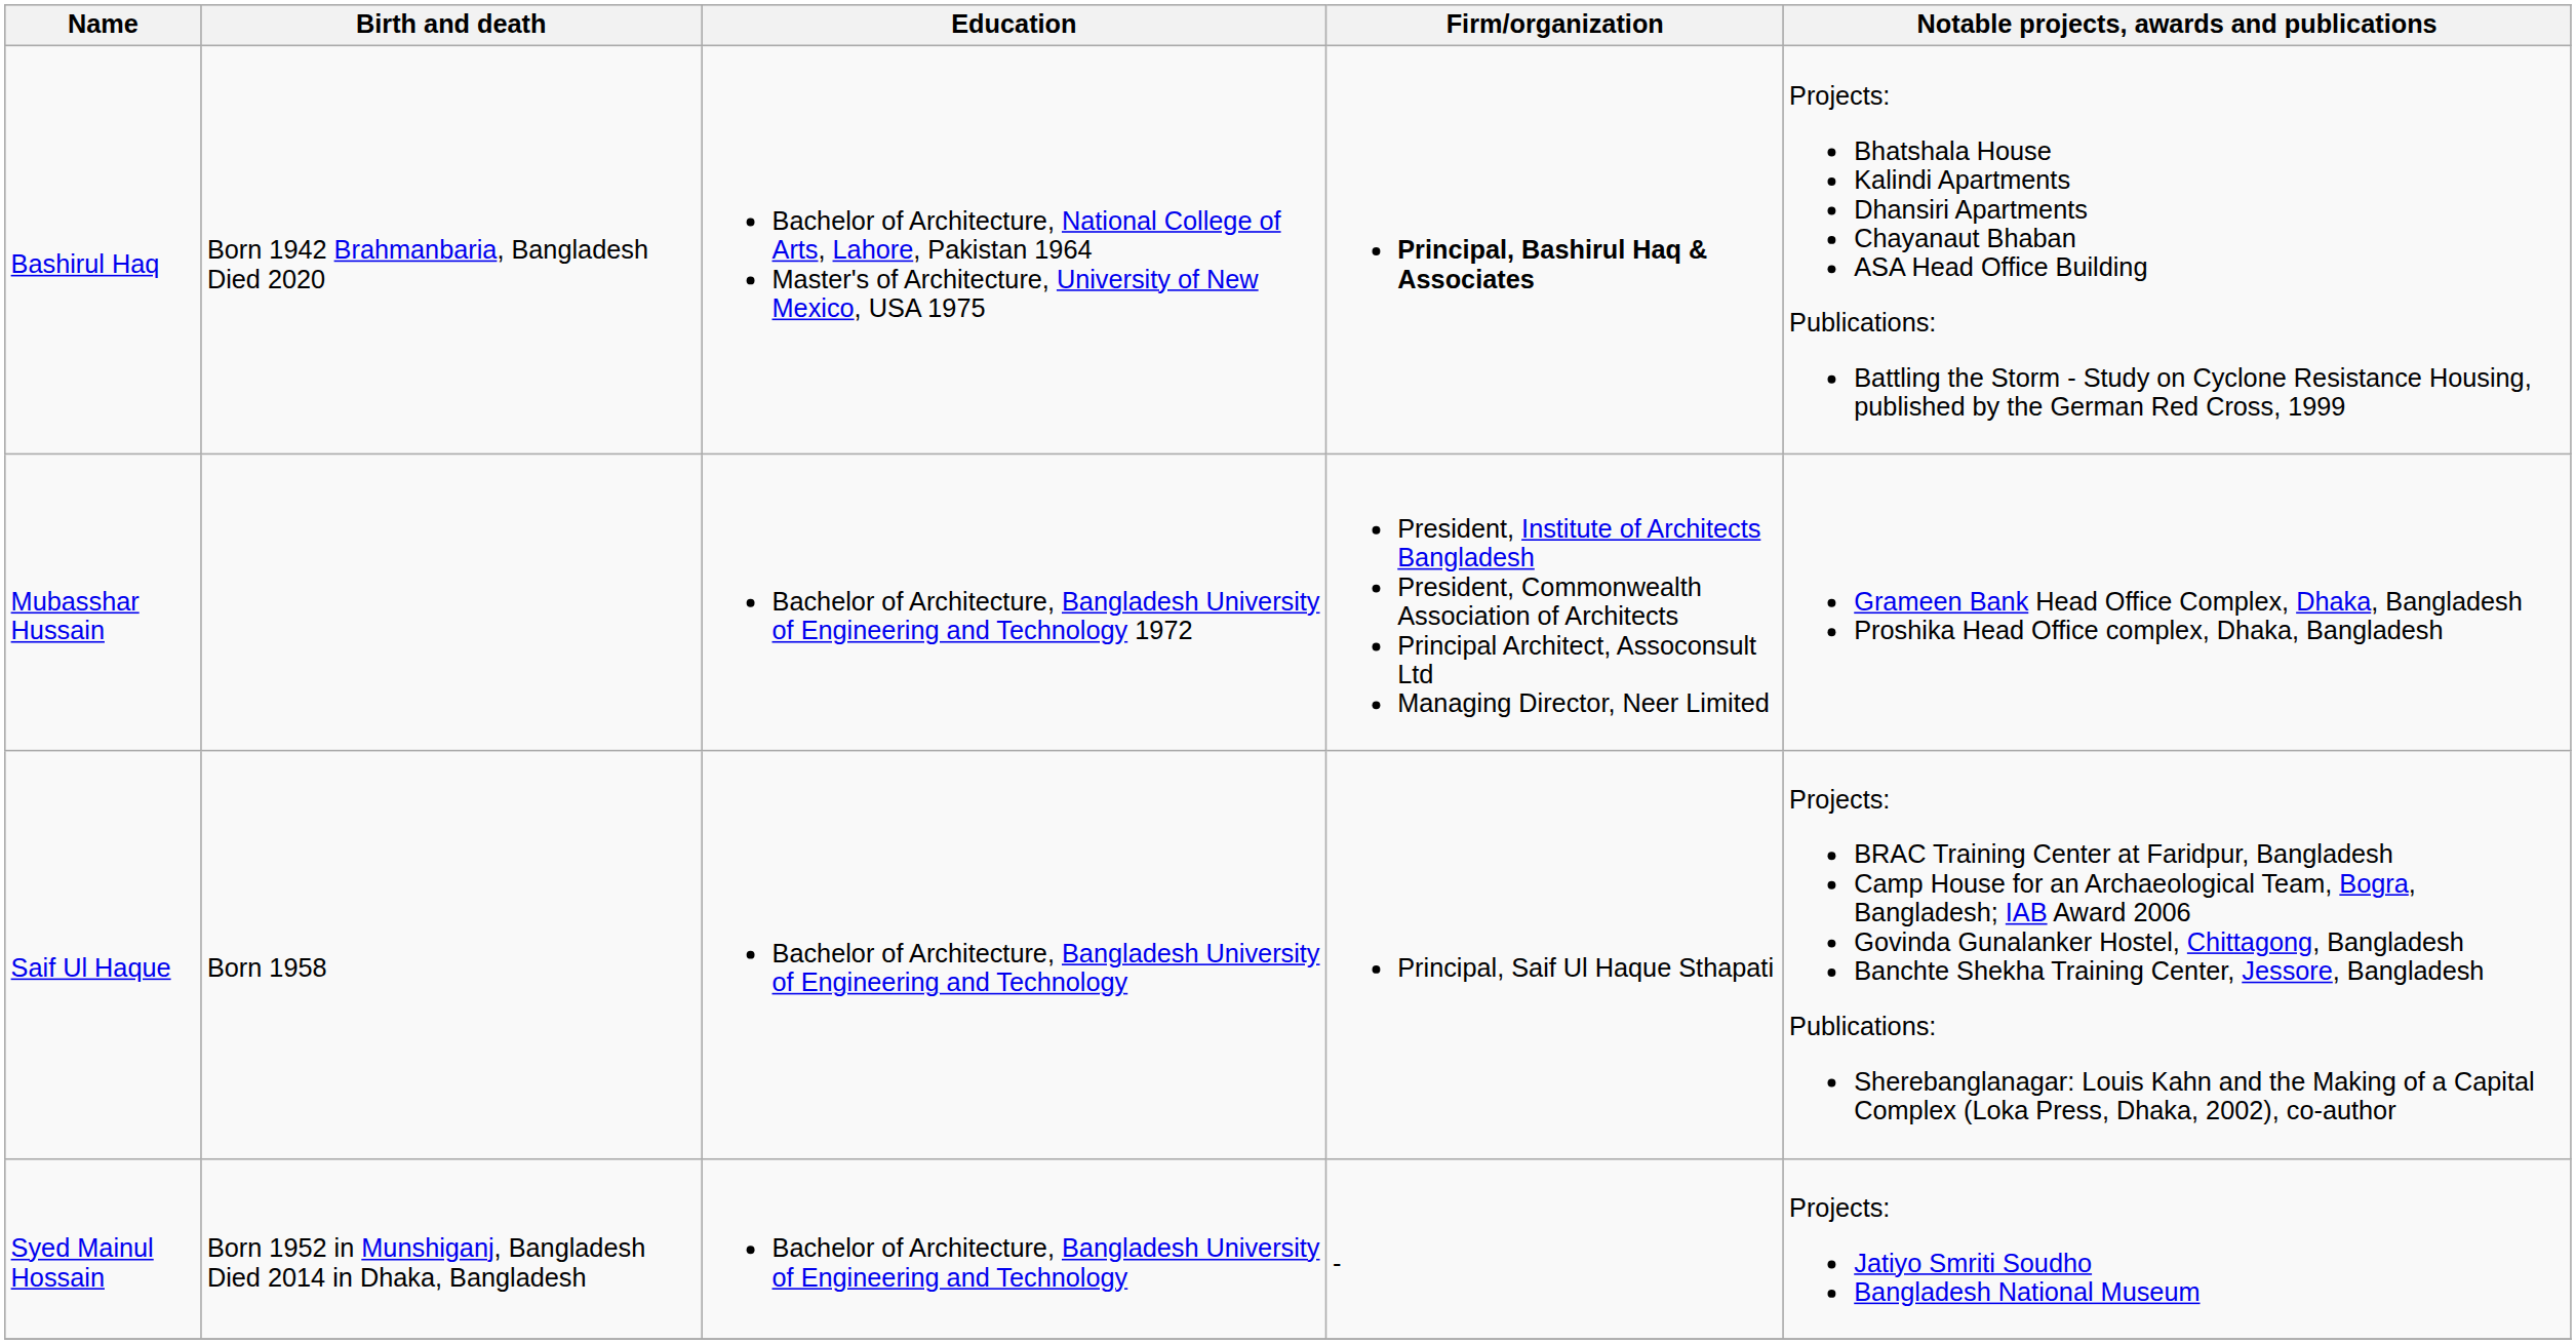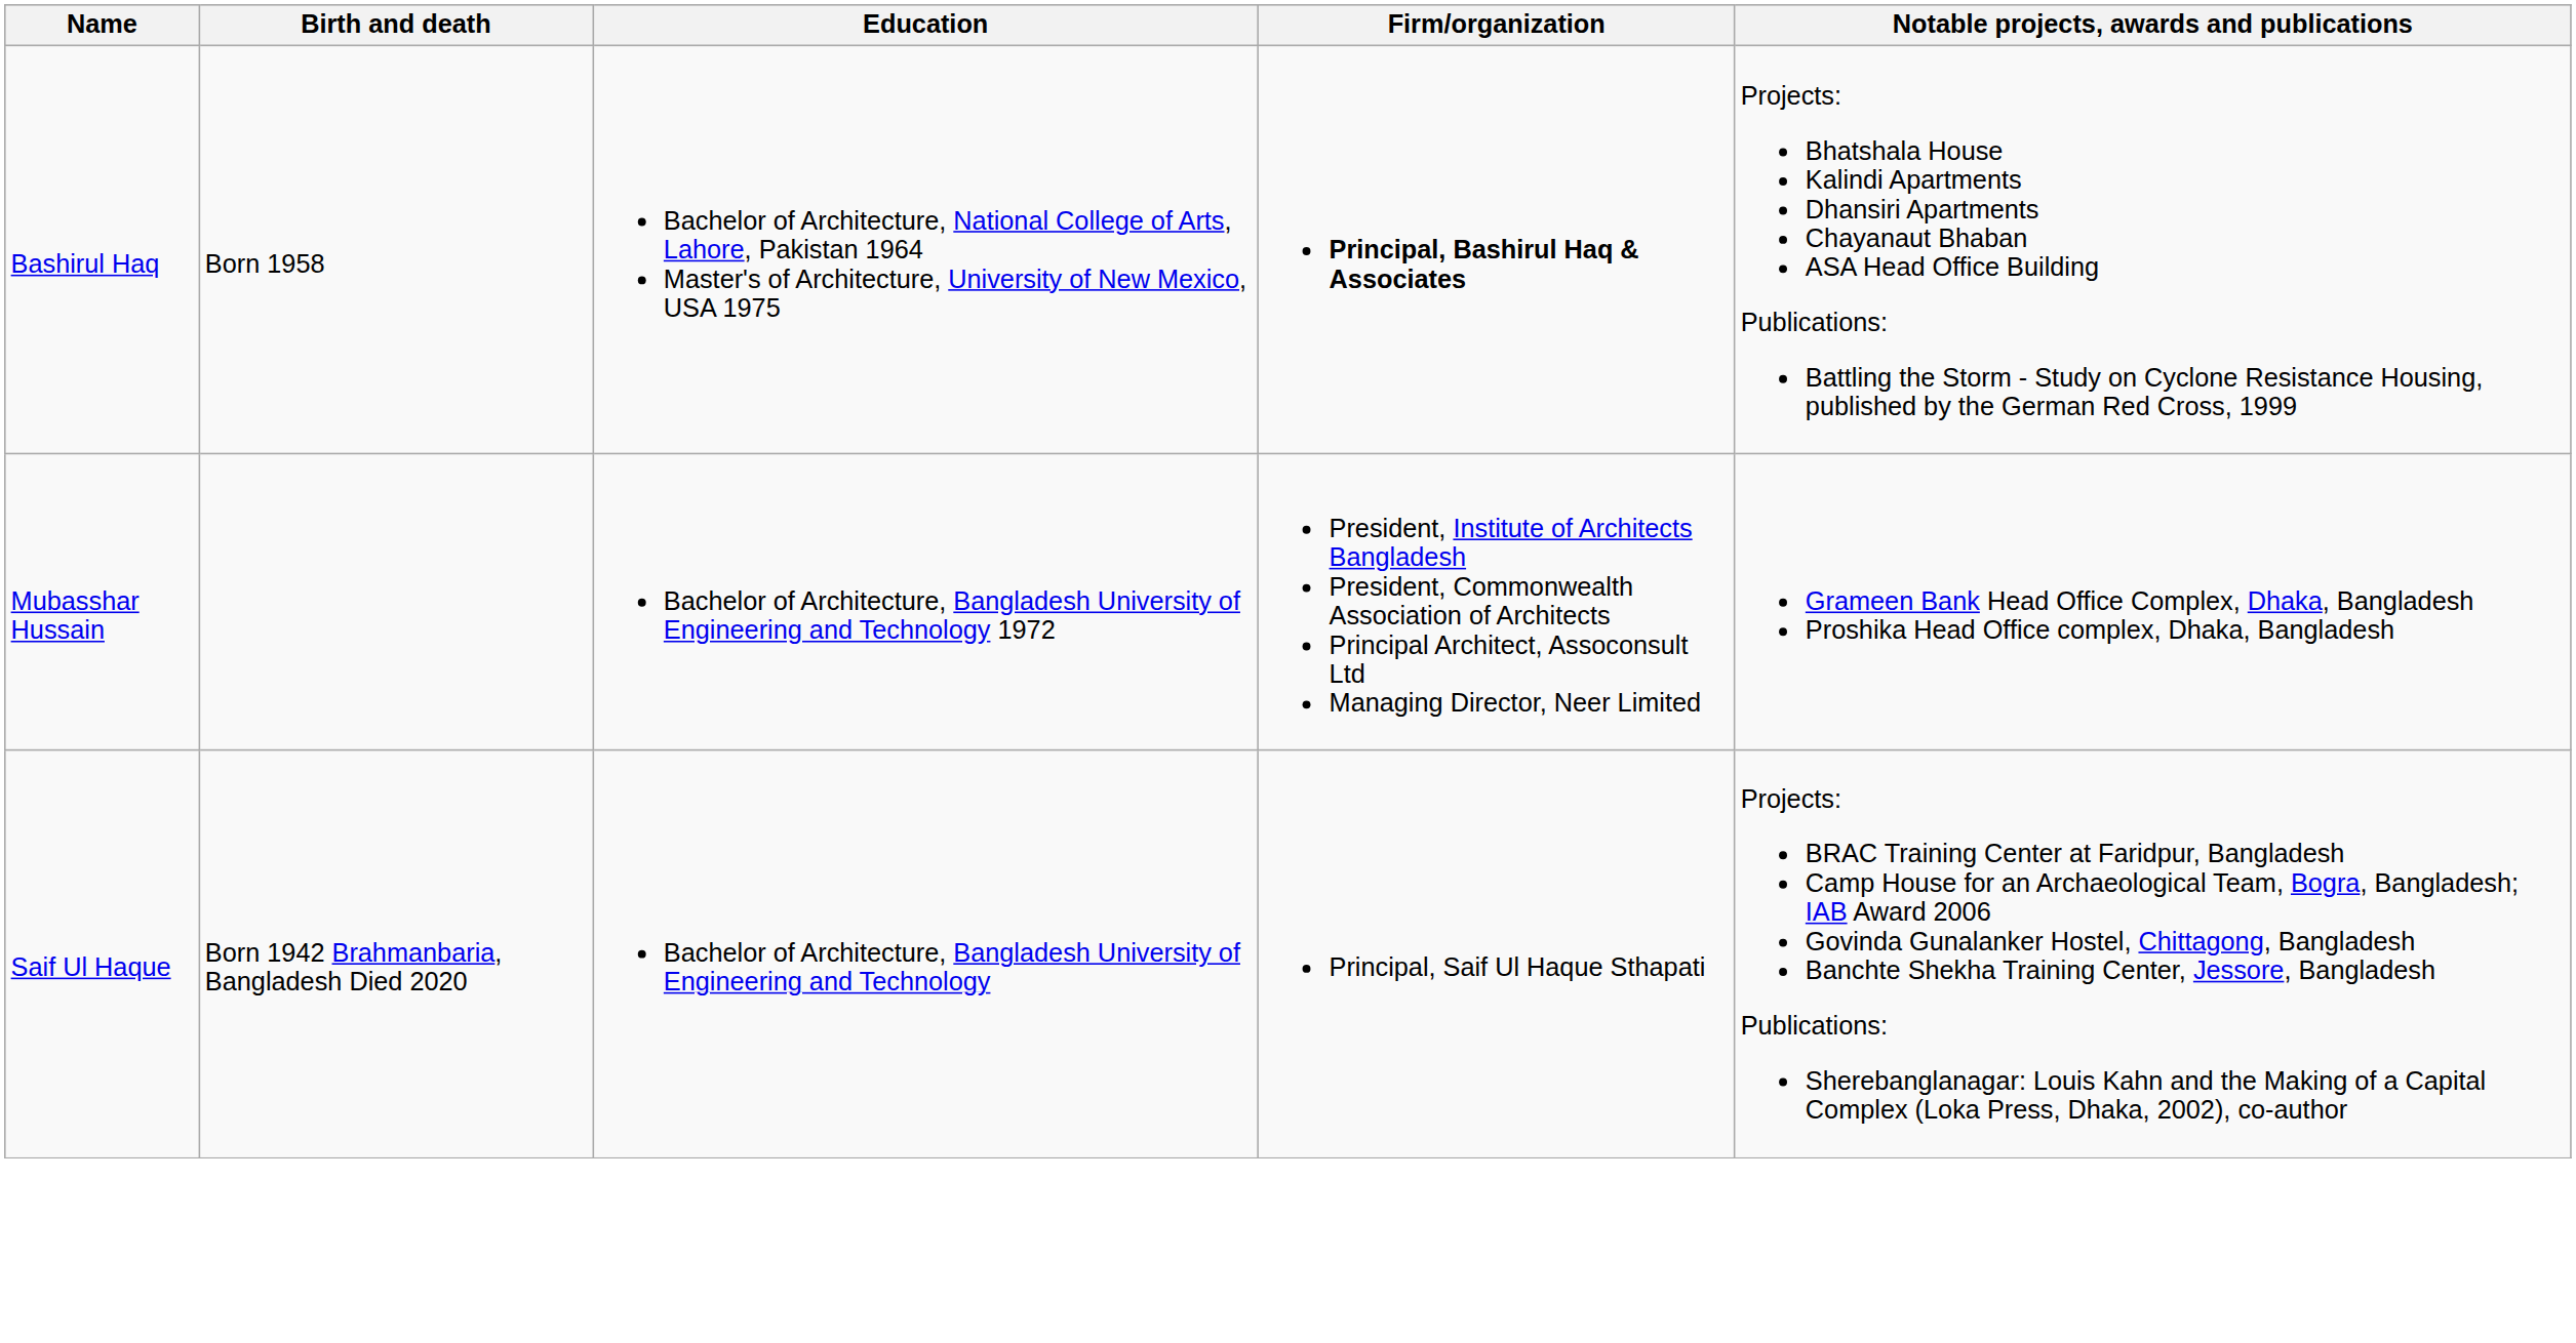Bashirul Haq | Birth and death: Born 1942 Brahmanbaria, Bangladesh Died 2020 -> Born 1958
Saif Ul Haque | Birth and death: Born 1958 -> Born 1942 Brahmanbaria, Bangladesh Died 2020
- row: Syed Mainul Hossain | Born 1952 in Munshiganj, Bangladesh Died 2014 in Dhaka, Bangladesh | Bachelor of Architecture, Bangladesh University of Engineering and Technology | - | Projects: Jatiyo Smriti Soudho Bangladesh National Museum
